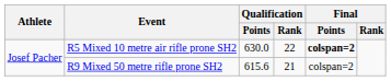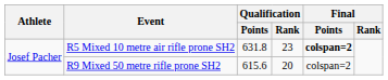R5 Mixed 10 metre air rifle prone SH2 | Qualification / Points: 630.0 -> 631.8
R5 Mixed 10 metre air rifle prone SH2 | Qualification / Rank: 22 -> 23
R9 Mixed 50 metre rifle prone SH2 | Qualification / Rank: 21 -> 20
